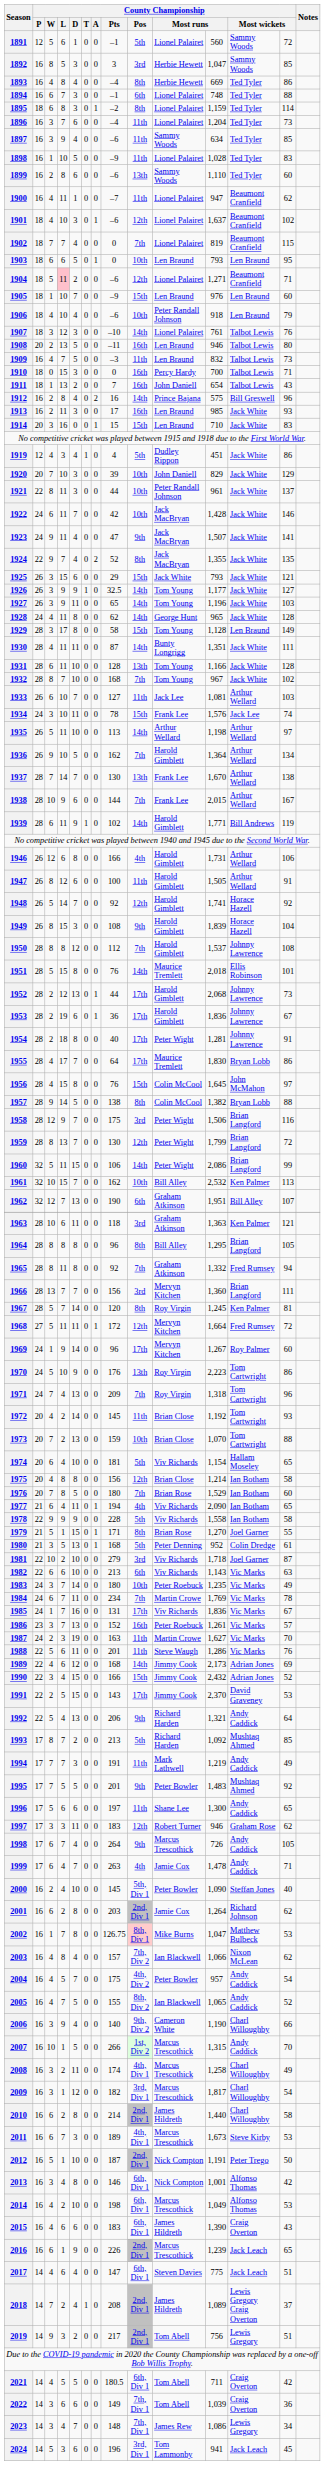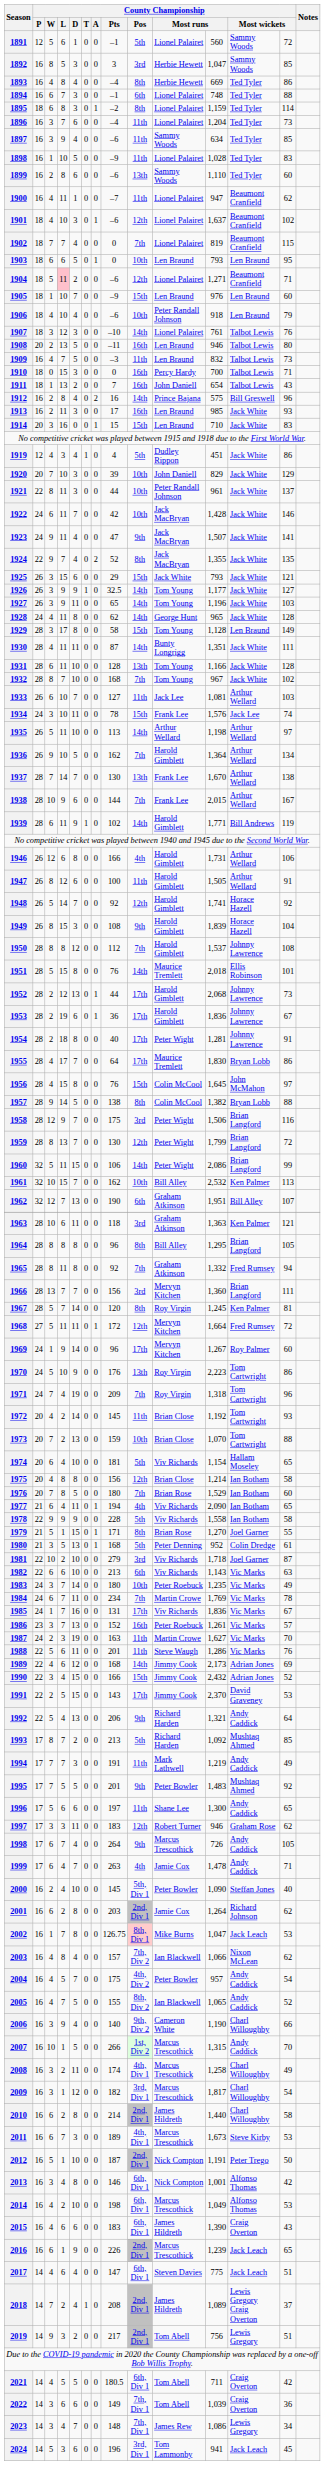1971 | County Championship / D: 13 -> 19
2002 | column 12: Matthew Bulbeck -> Jack Leach
